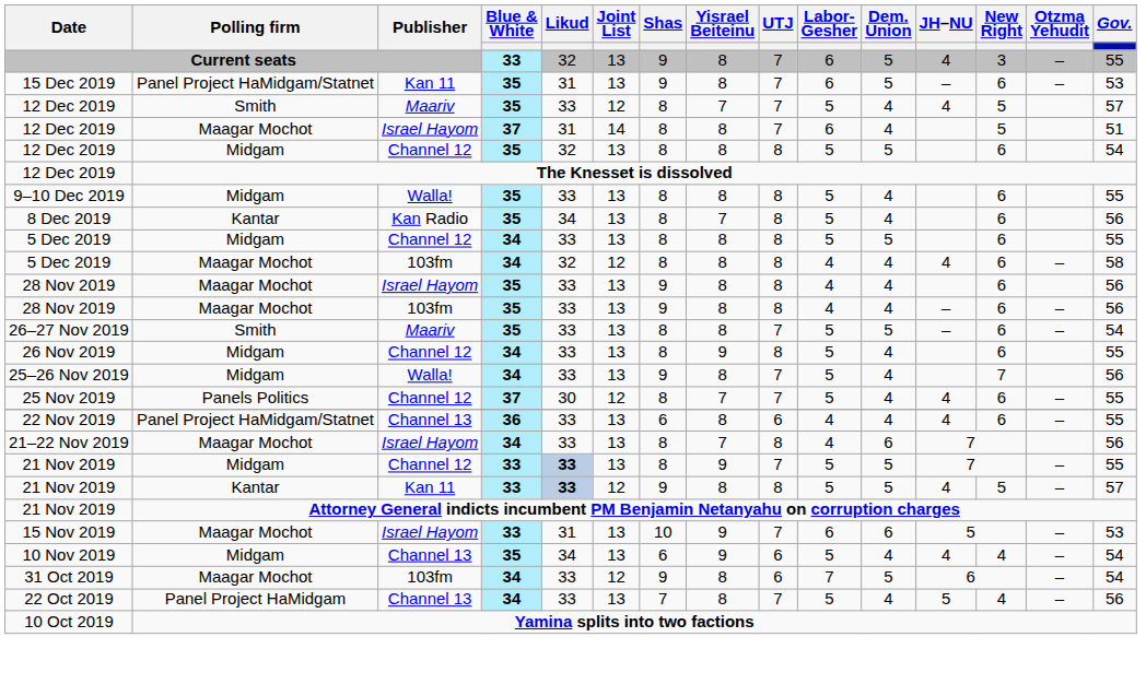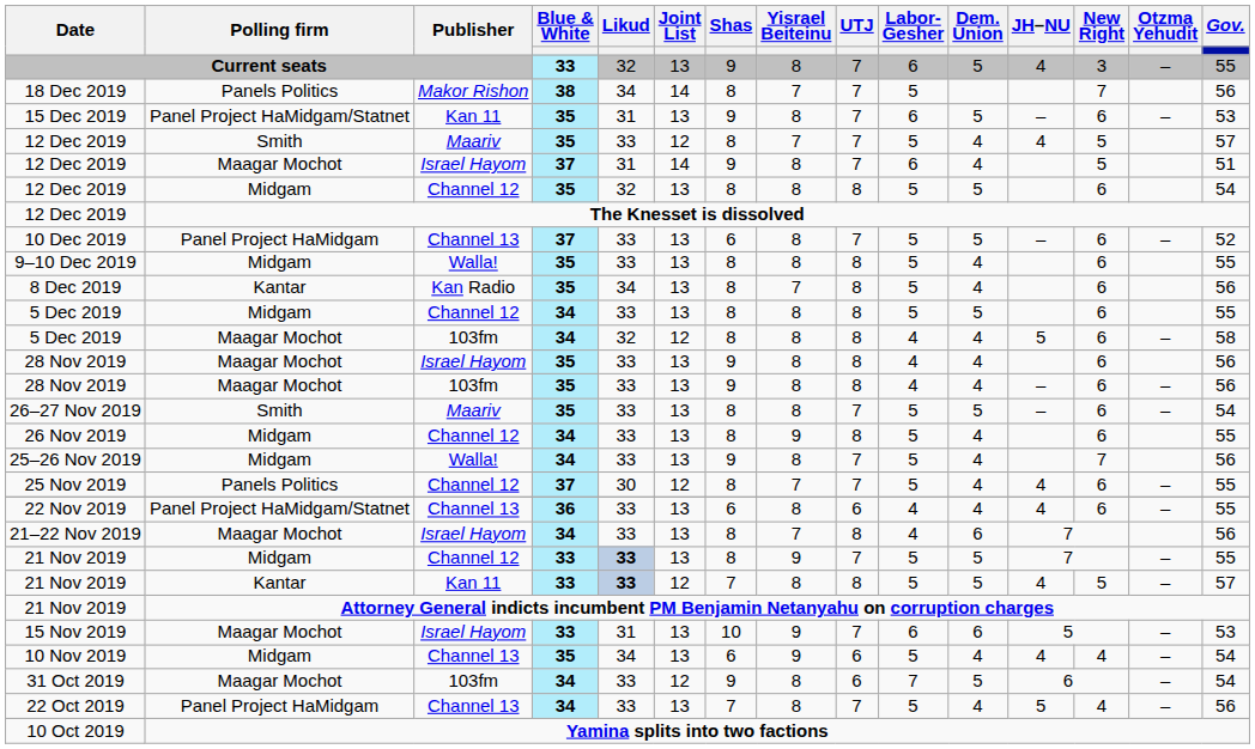+ row: 18 Dec 2019 | Panels Politics | Makor Rishon | 38 | 34 | 14 | 8 | 7 | 7 | 5 | 7 | 56
12 Dec 2019 / Israel Hayom | Shas: 8 -> 9
+ row: 10 Dec 2019 | Panel Project HaMidgam | Channel 13 | 37 | 33 | 13 | 6 | 8 | 7 | 5 | 5 | – | 6 | – | 52
5 Dec 2019 / 103fm | JH–NU: 4 -> 5
21 Nov 2019 / Kan 11 | Shas: 9 -> 7
